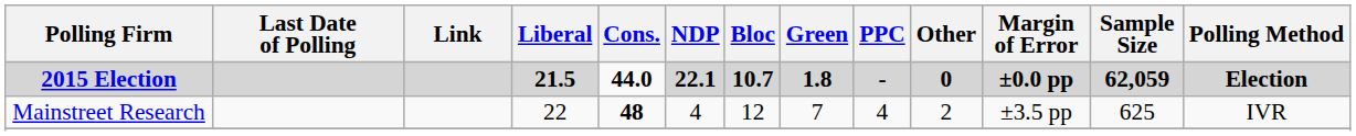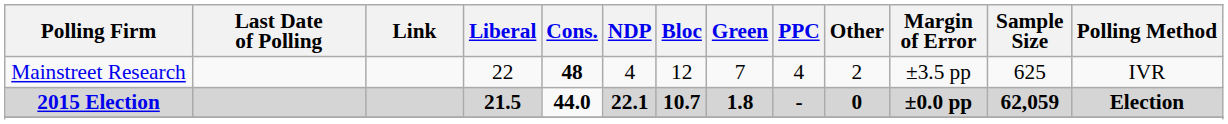rows swapped: Mainstreet Research <-> 2015 Election
